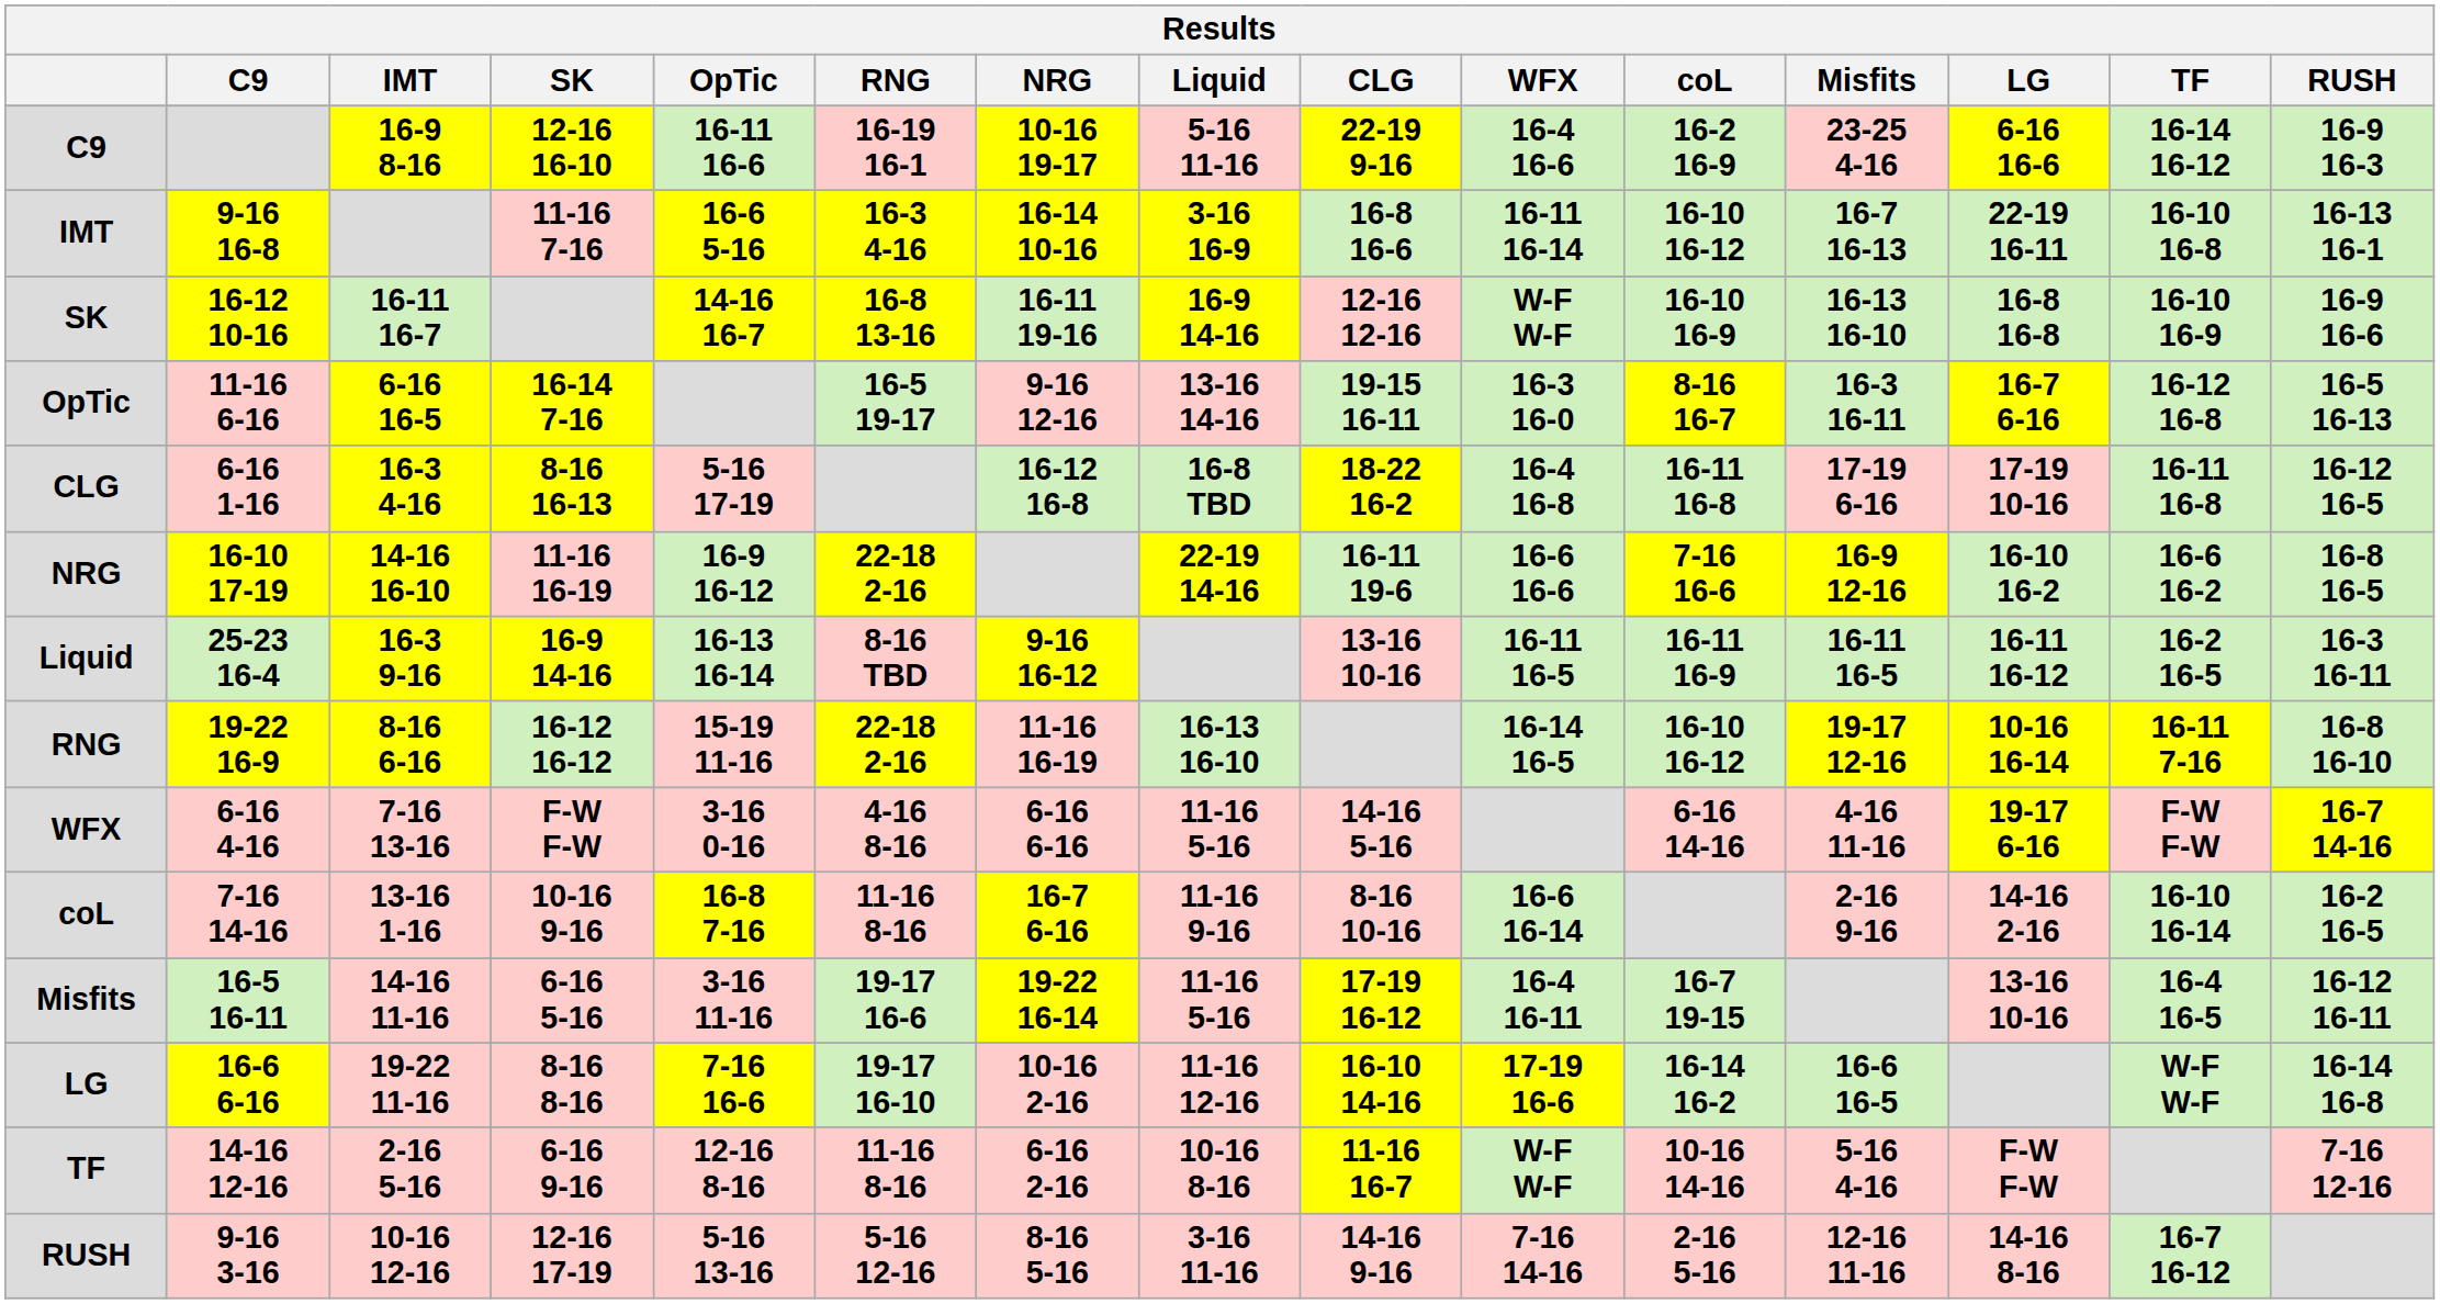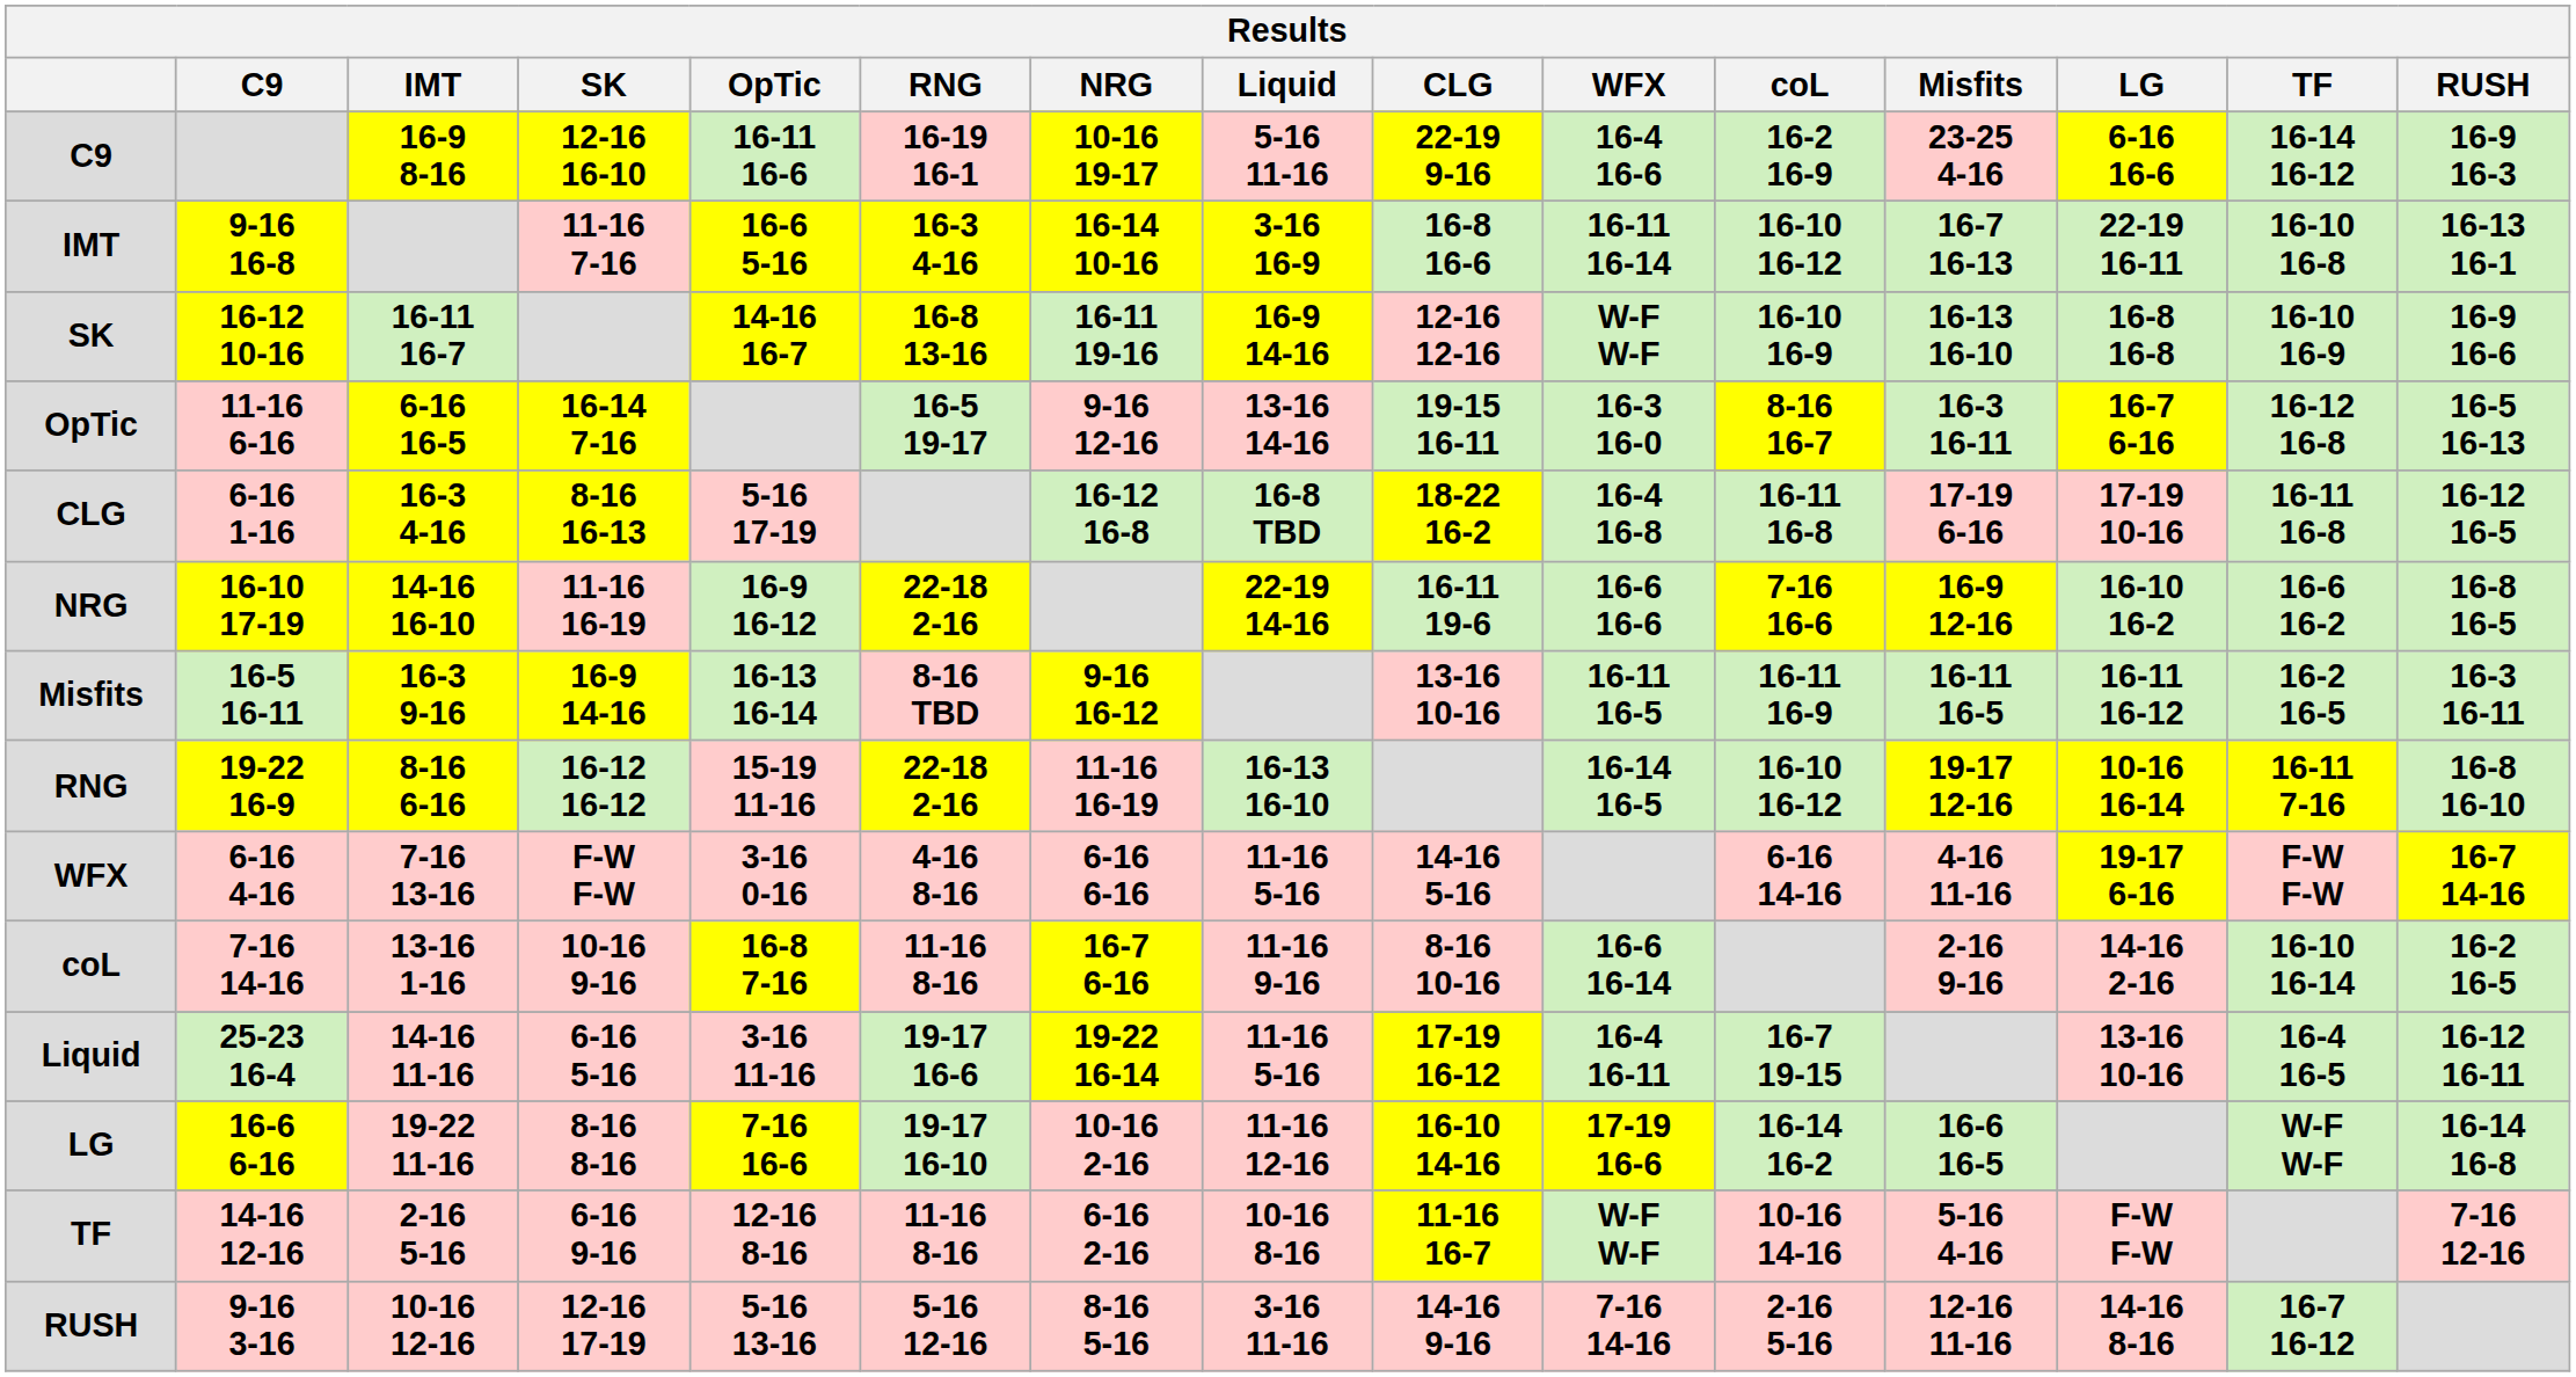row 9 | column 1: Liquid -> Misfits
row 9 | C9: 25-23 16-4 -> 16-5 16-11
row 13 | column 1: Misfits -> Liquid
row 13 | C9: 16-5 16-11 -> 25-23 16-4
